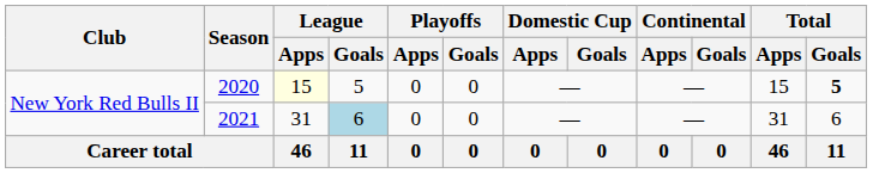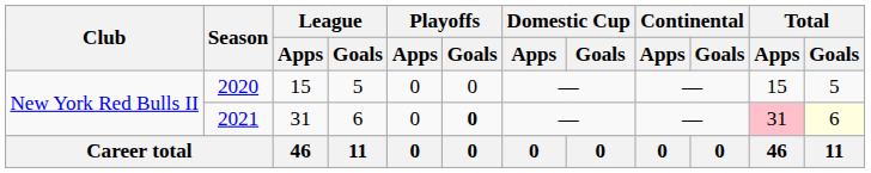2020 | League / Apps: lightyellow background -> no background
2020 | Total / Goals: bold -> normal
2021 | League / Goals: lightblue background -> no background
2021 | Playoffs / Goals: normal -> bold
2021 | Total / Apps: no background -> pink background
2021 | Total / Goals: no background -> lightyellow background
